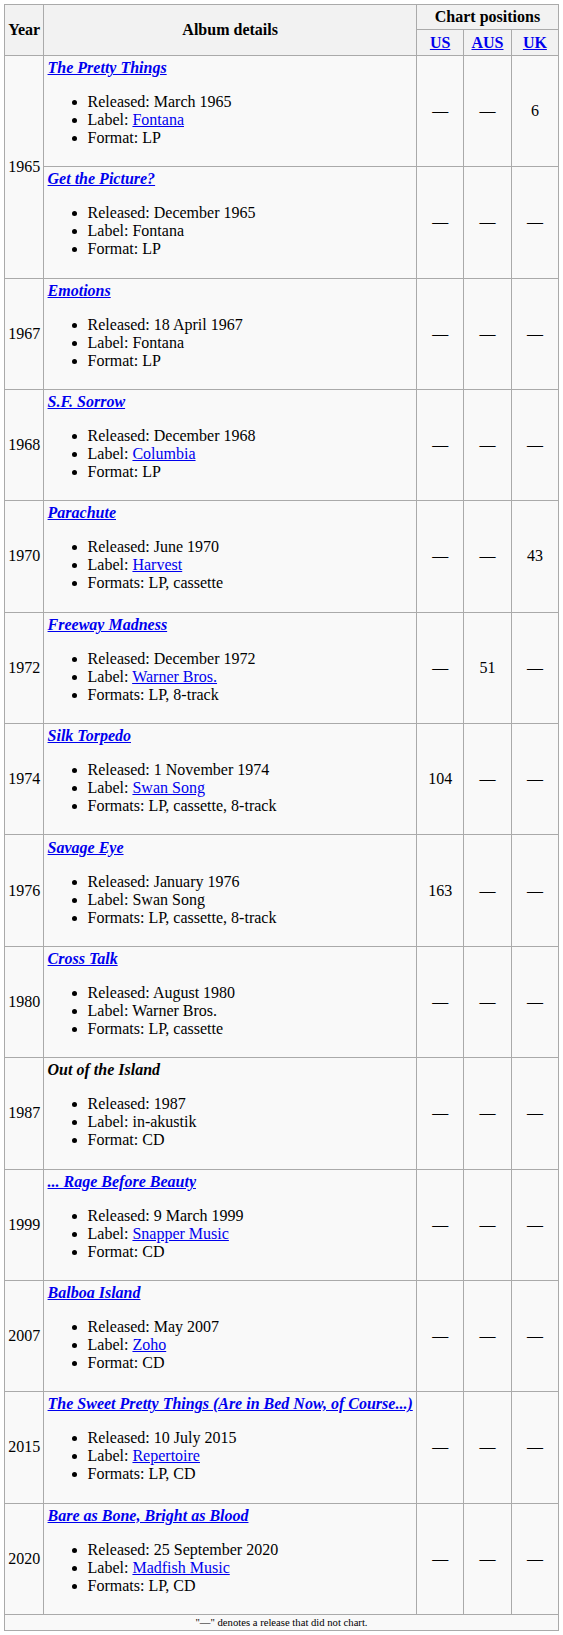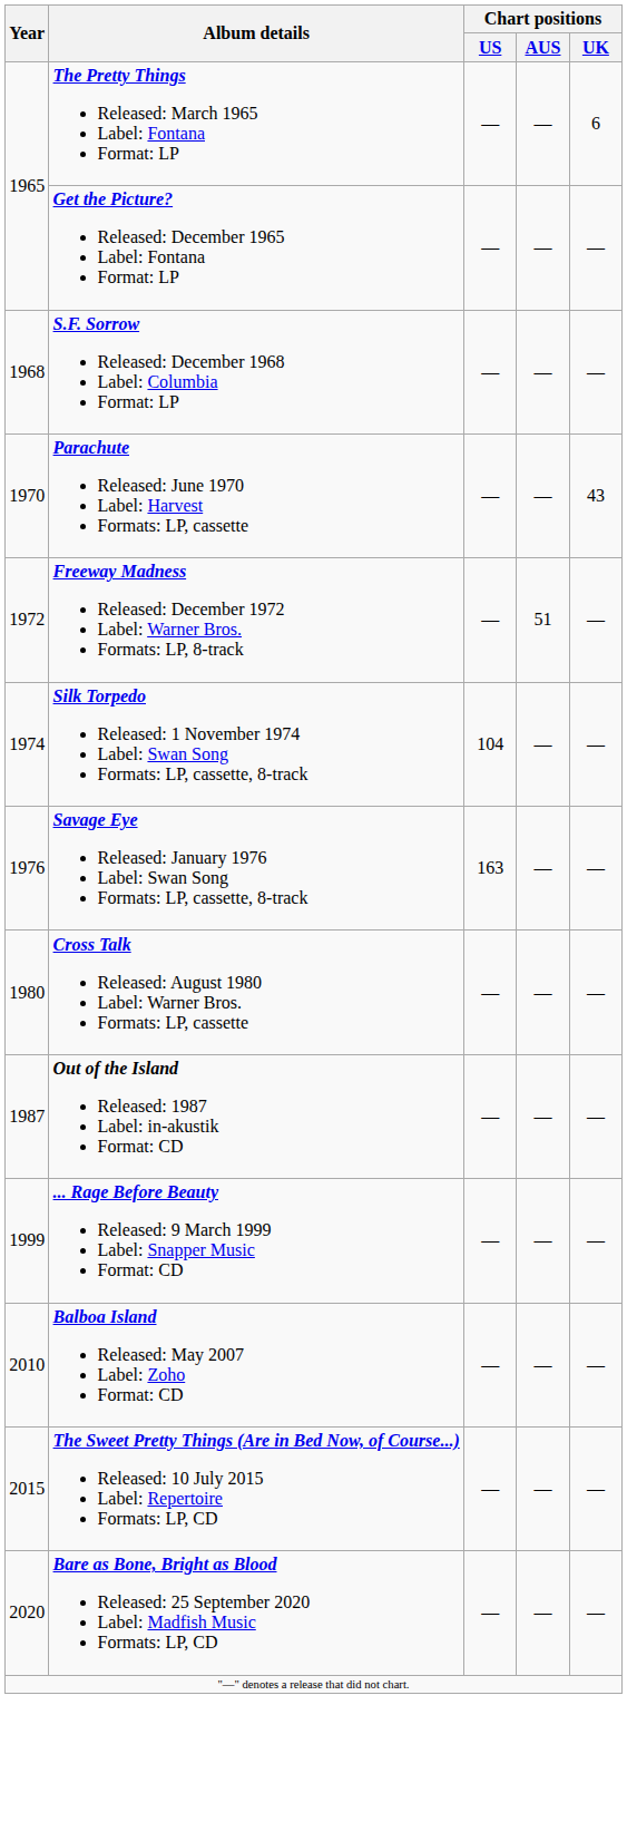- row: 1967 | Emotions Released: 18 April 1967 Label: Fontana Format: LP | — | — | —
Balboa Island Released: May 2007 Label: Zoho Format: CD | Year: 2007 -> 2010
